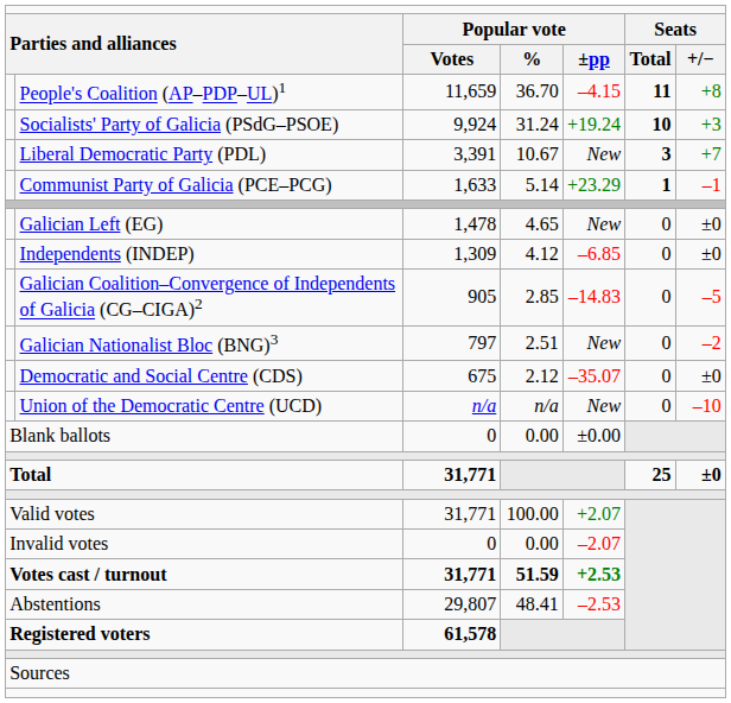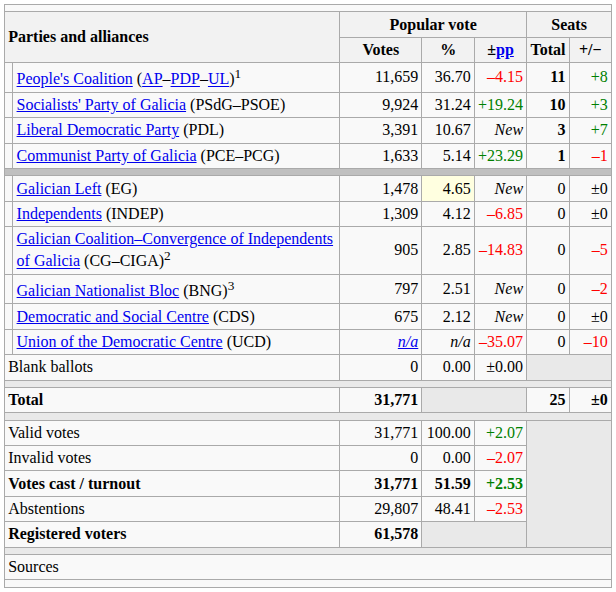Galician Left (EG) | column 4: no background -> lightyellow background
Democratic and Social Centre (CDS) | column 5: –35.07 -> New
Union of the Democratic Centre (UCD) | column 5: New -> –35.07
